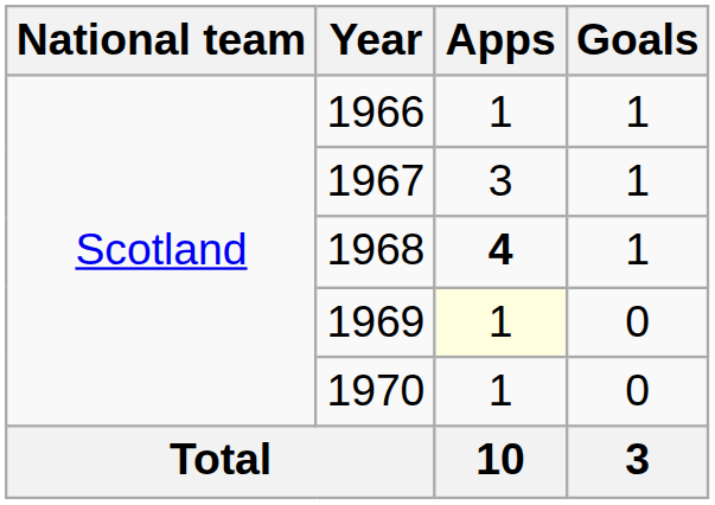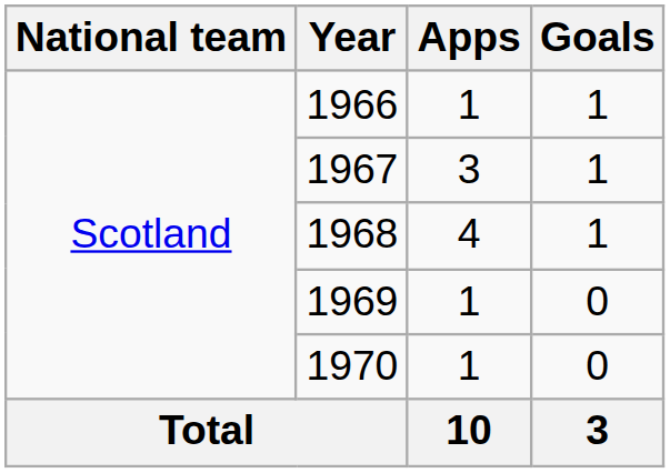1968 | Apps: bold -> normal
1969 | Apps: lightyellow background -> no background
